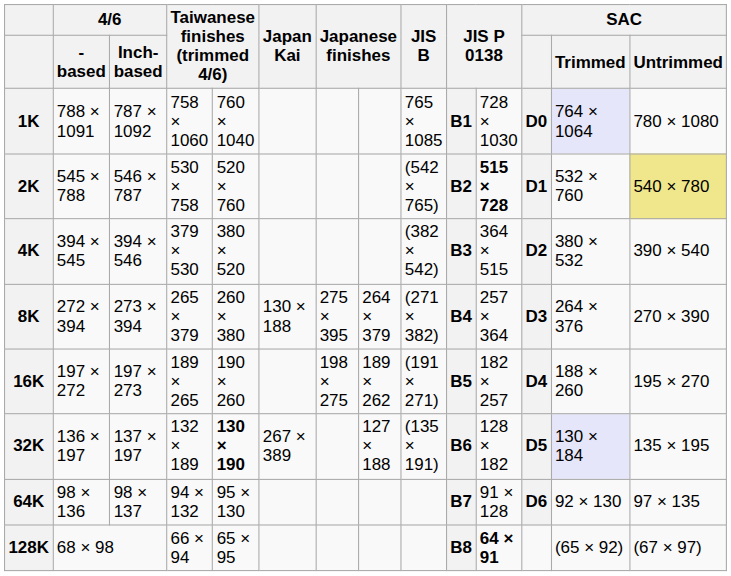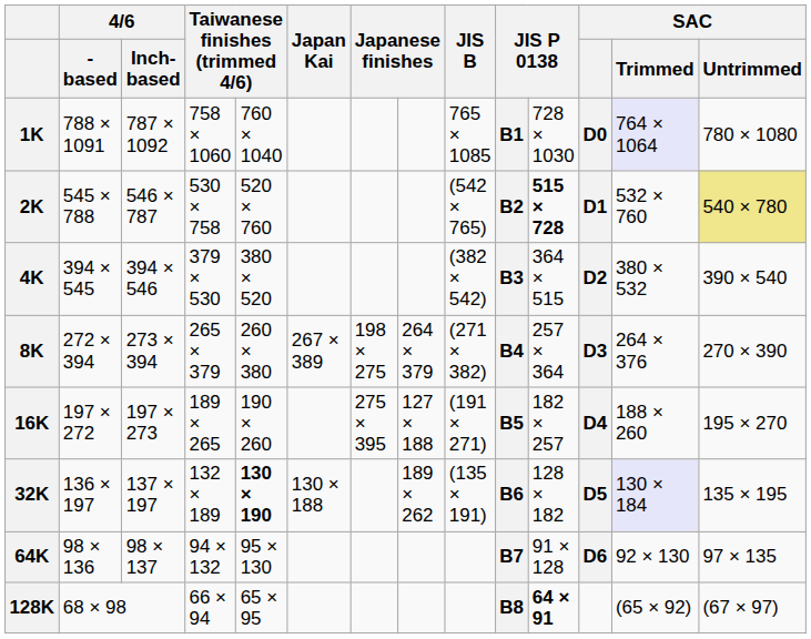8K | Japan Kai: 130 × 188 -> 267 × 389
8K | column 7: 275 × 395 -> 198 × 275
16K | column 7: 198 × 275 -> 275 × 395
16K | column 8: 189 × 262 -> 127 × 188
32K | Japan Kai: 267 × 389 -> 130 × 188
32K | column 8: 127 × 188 -> 189 × 262
